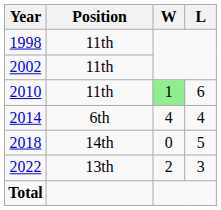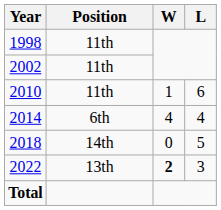2010 | W: lightgreen background -> no background
2022 | W: normal -> bold
